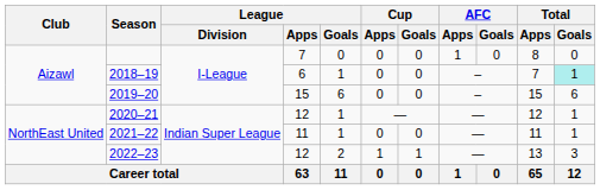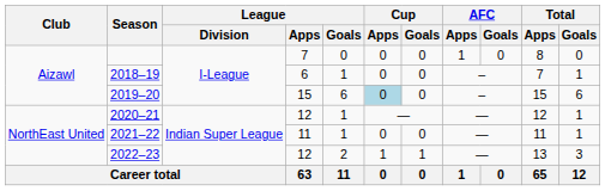2018–19 | Total / Goals: paleturquoise background -> no background
2019–20 | Cup / Apps: no background -> lightblue background
